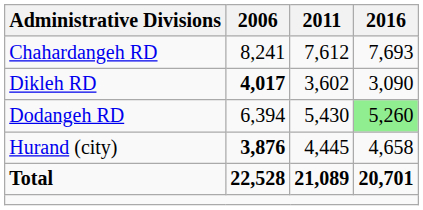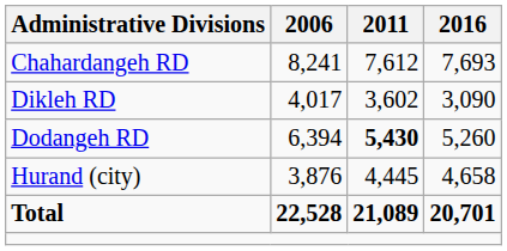Dikleh RD | 2006: bold -> normal
Dodangeh RD | 2011: normal -> bold
Dodangeh RD | 2016: lightgreen background -> no background
Hurand (city) | 2006: bold -> normal
